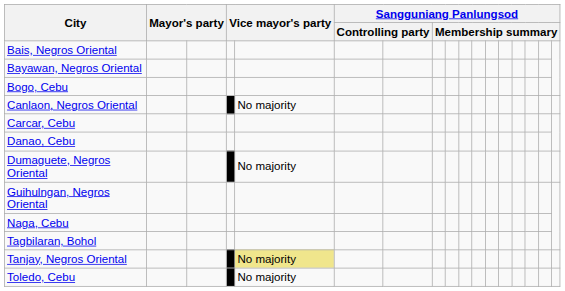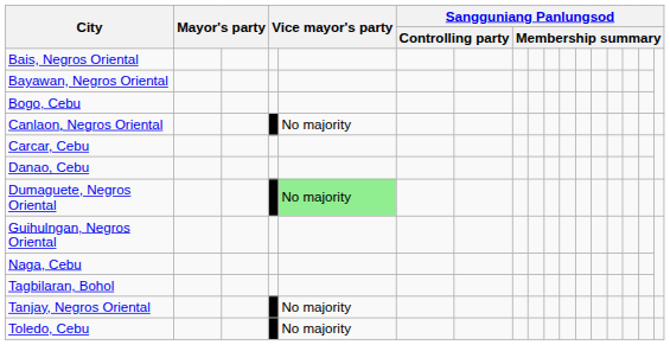Dumaguete, Negros Oriental | column 5: no background -> lightgreen background
Tanjay, Negros Oriental | column 5: khaki background -> no background
